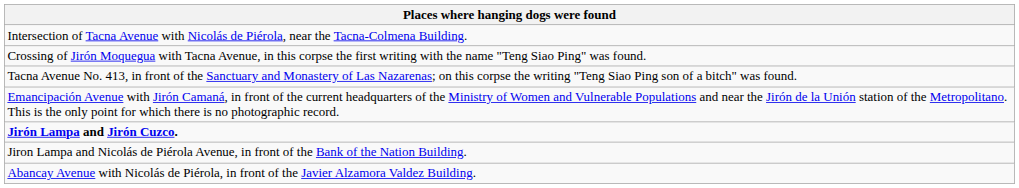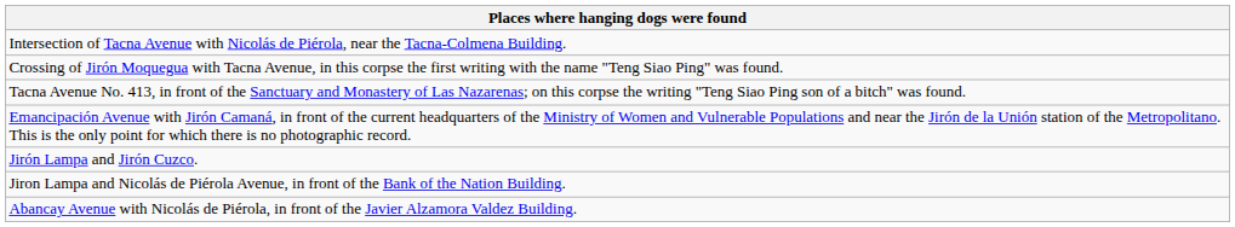row 6 | column 1: bold -> normal
